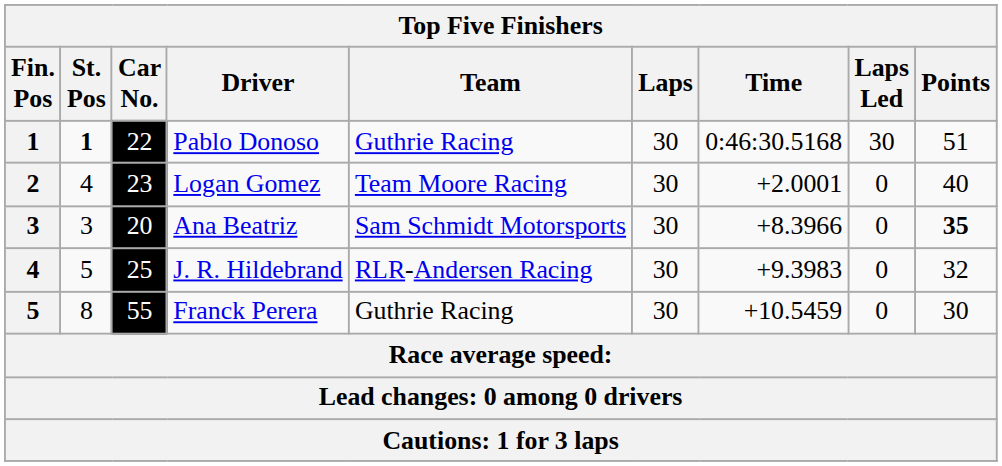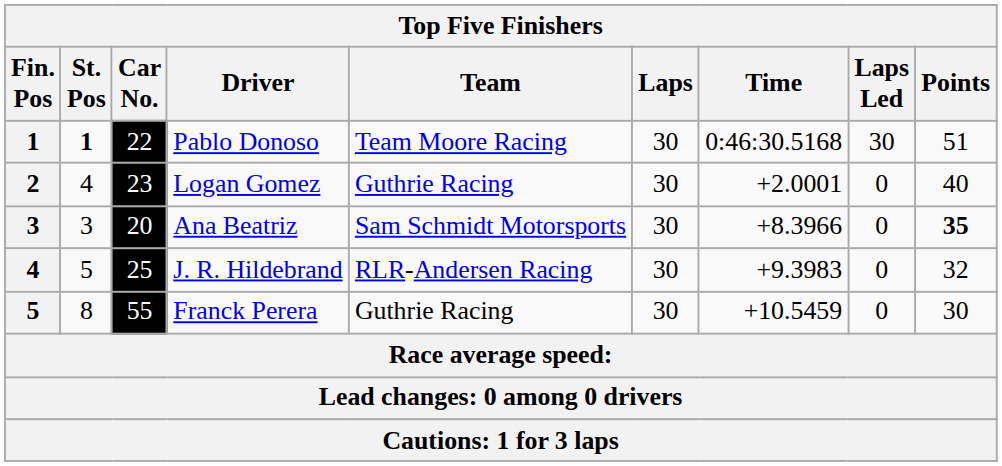Pablo Donoso | Team: Guthrie Racing -> Team Moore Racing
Logan Gomez | Team: Team Moore Racing -> Guthrie Racing
